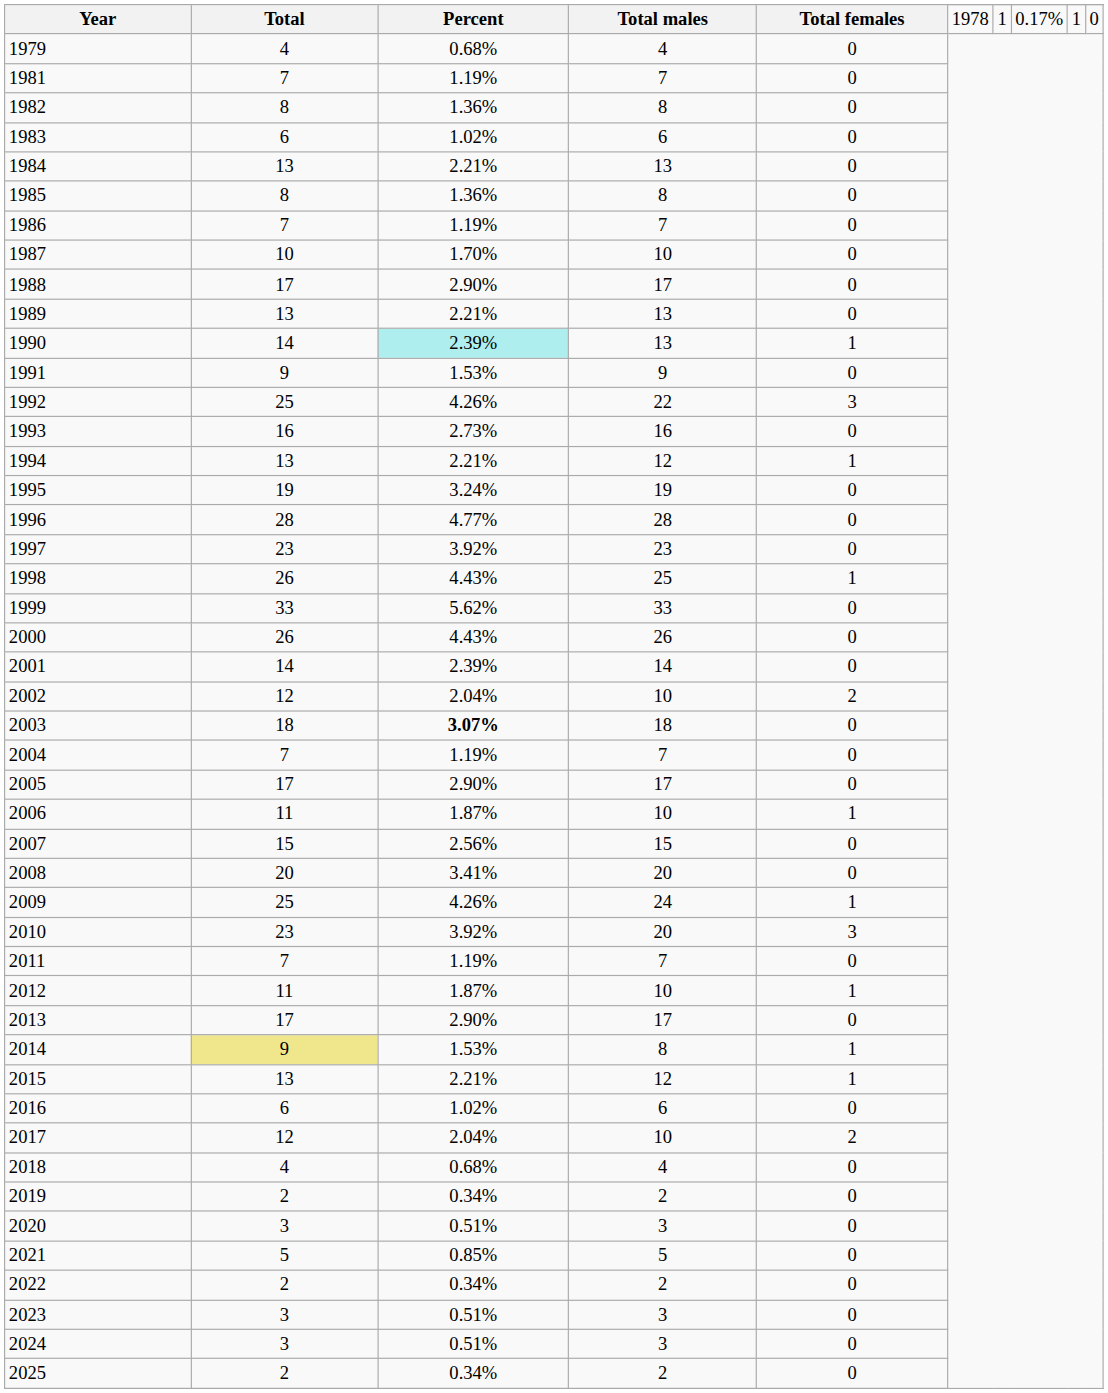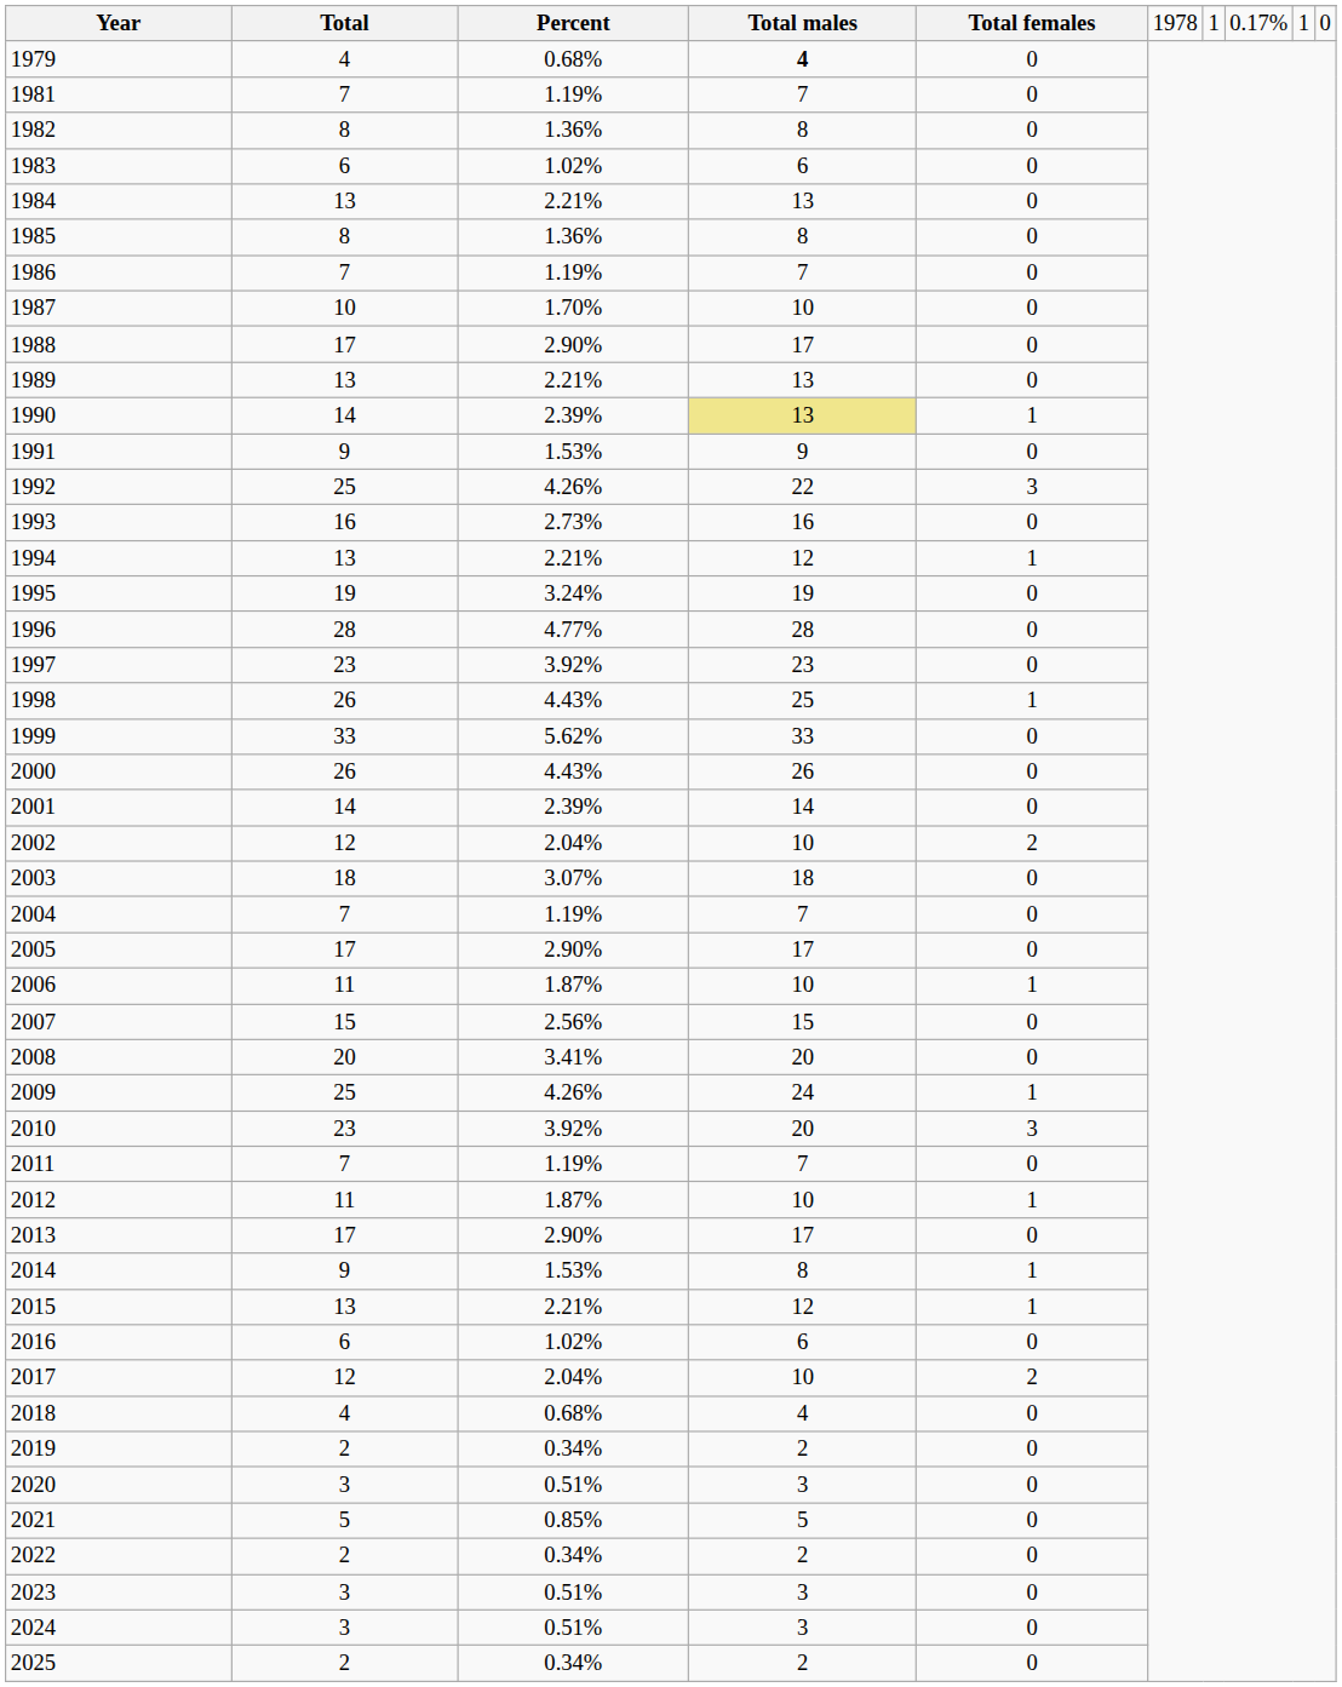1979 | Total males: normal -> bold
1990 | Percent: paleturquoise background -> no background
1990 | Total males: no background -> khaki background
2003 | Percent: bold -> normal
2014 | Total: khaki background -> no background
